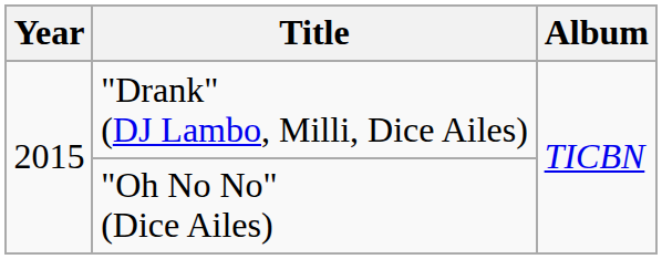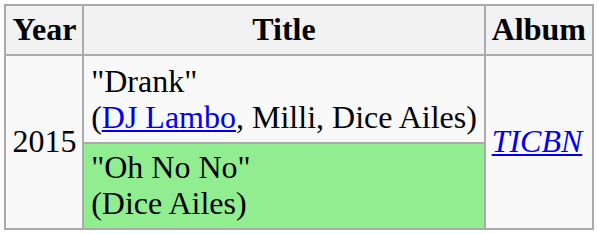"Oh No No" (Dice Ailes) | Title: no background -> lightgreen background
